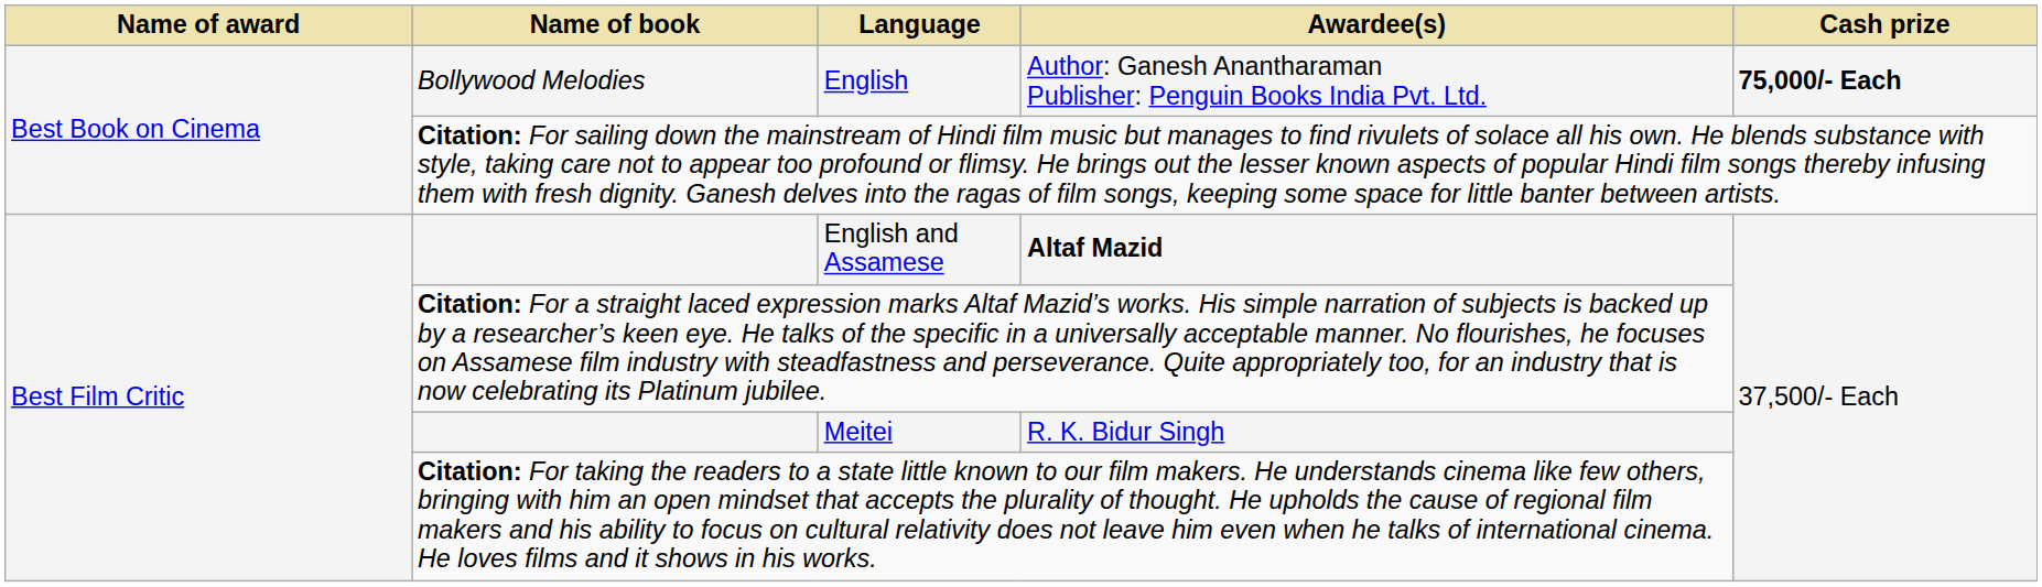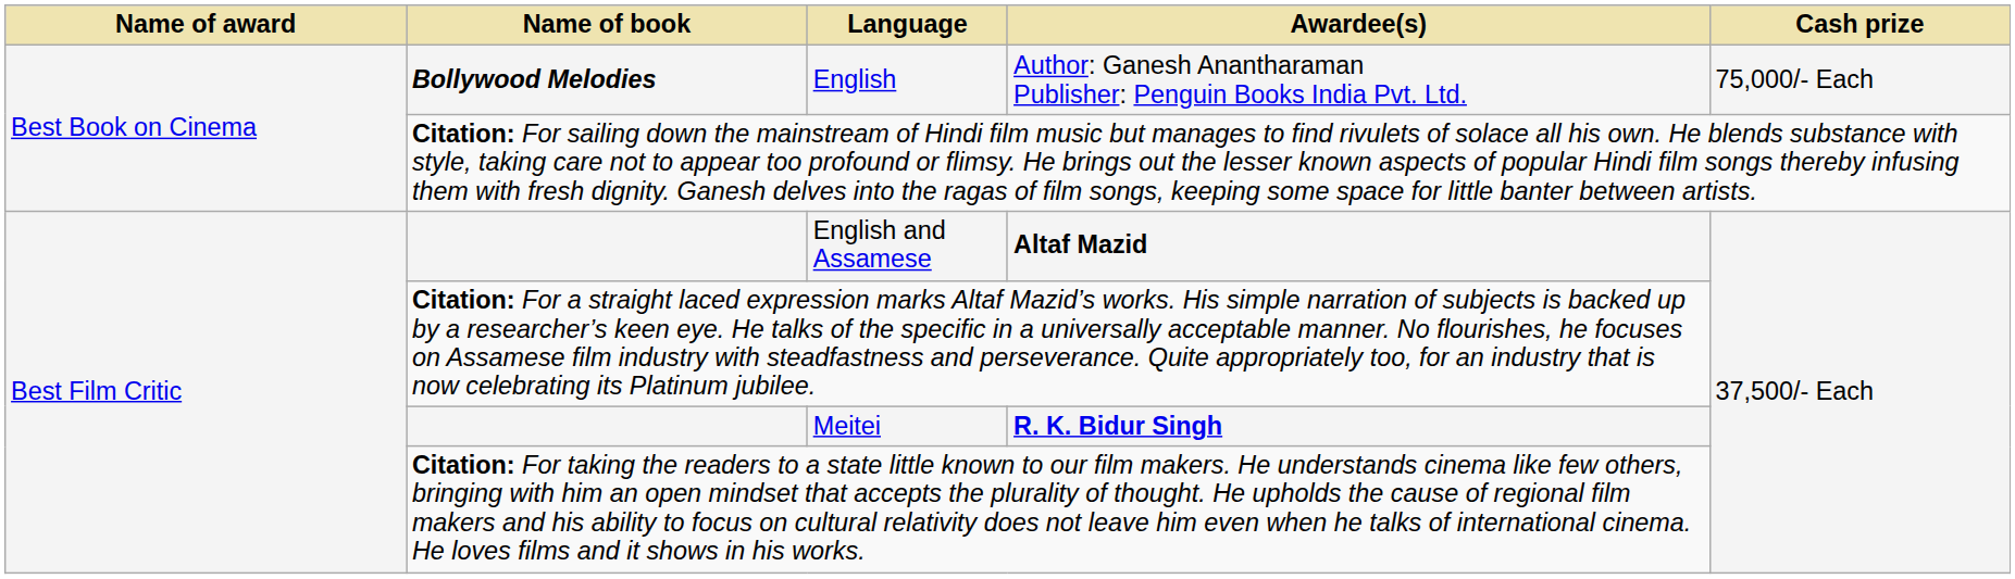English | Name of book: normal -> bold
English | Cash prize: bold -> normal
Meitei | Awardee(s): normal -> bold
